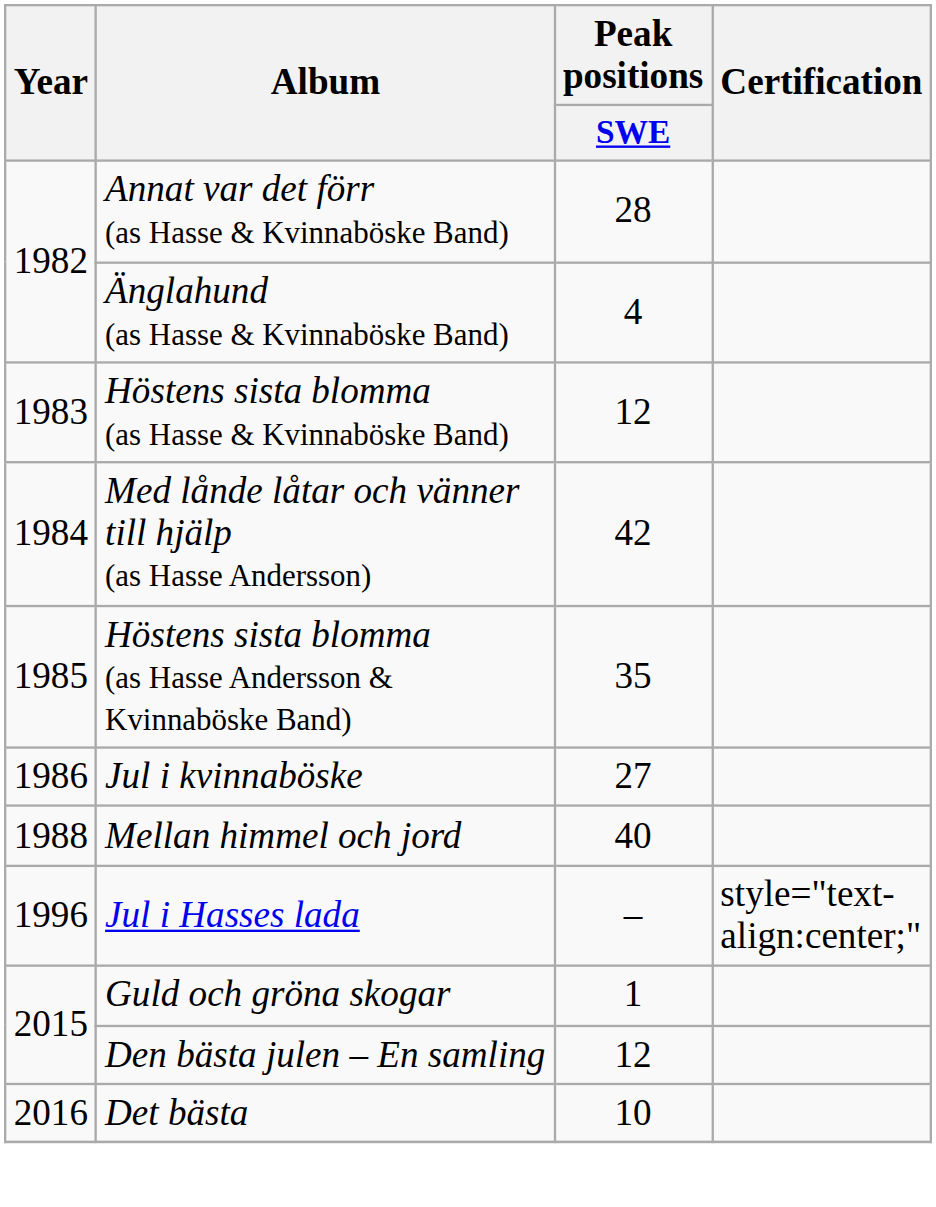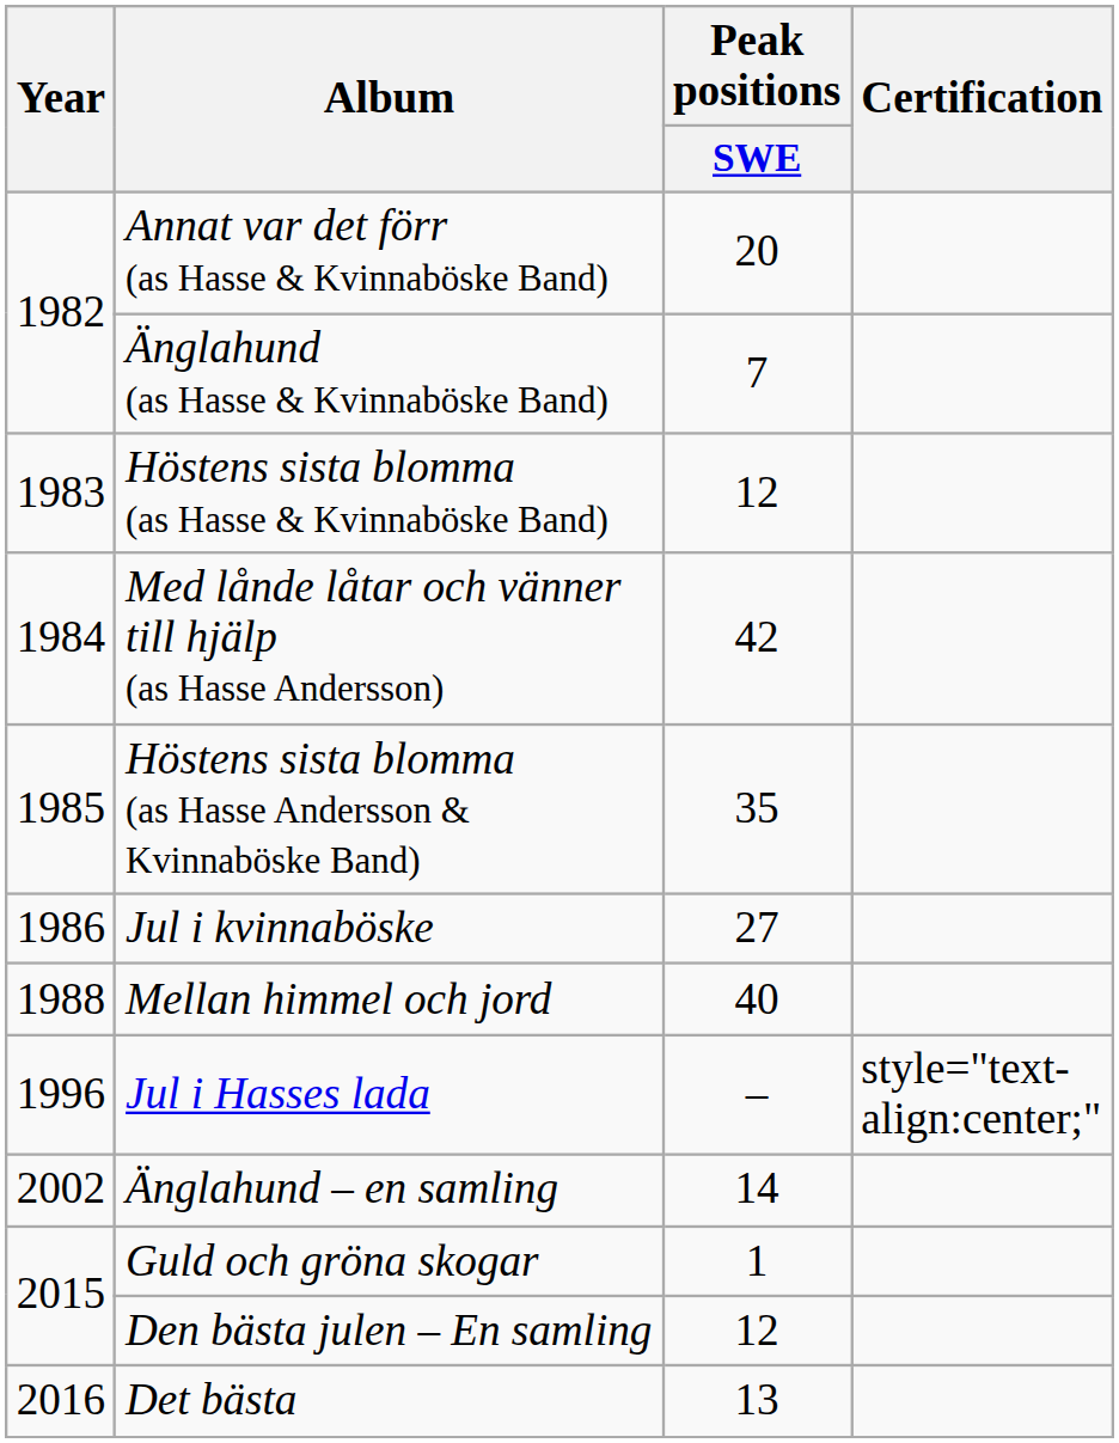Annat var det förr (as Hasse & Kvinnaböske Band) | Peak positions / SWE: 28 -> 20
Änglahund (as Hasse & Kvinnaböske Band) | Peak positions / SWE: 4 -> 7
+ row: 2002 | Änglahund – en samling | 14
Det bästa | Peak positions / SWE: 10 -> 13
